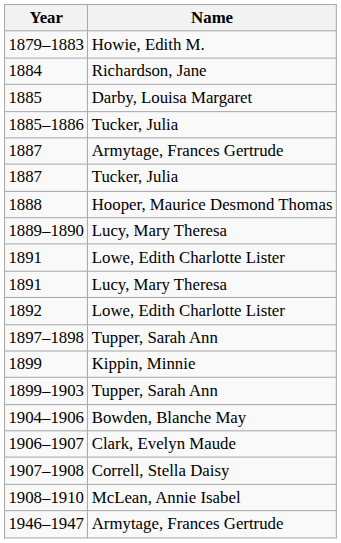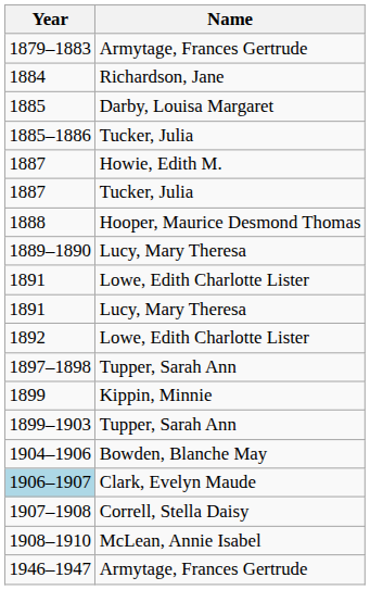row 2 | Name: Howie, Edith M. -> Armytage, Frances Gertrude
row 6 | Name: Armytage, Frances Gertrude -> Howie, Edith M.
row 17 | Year: no background -> lightblue background
